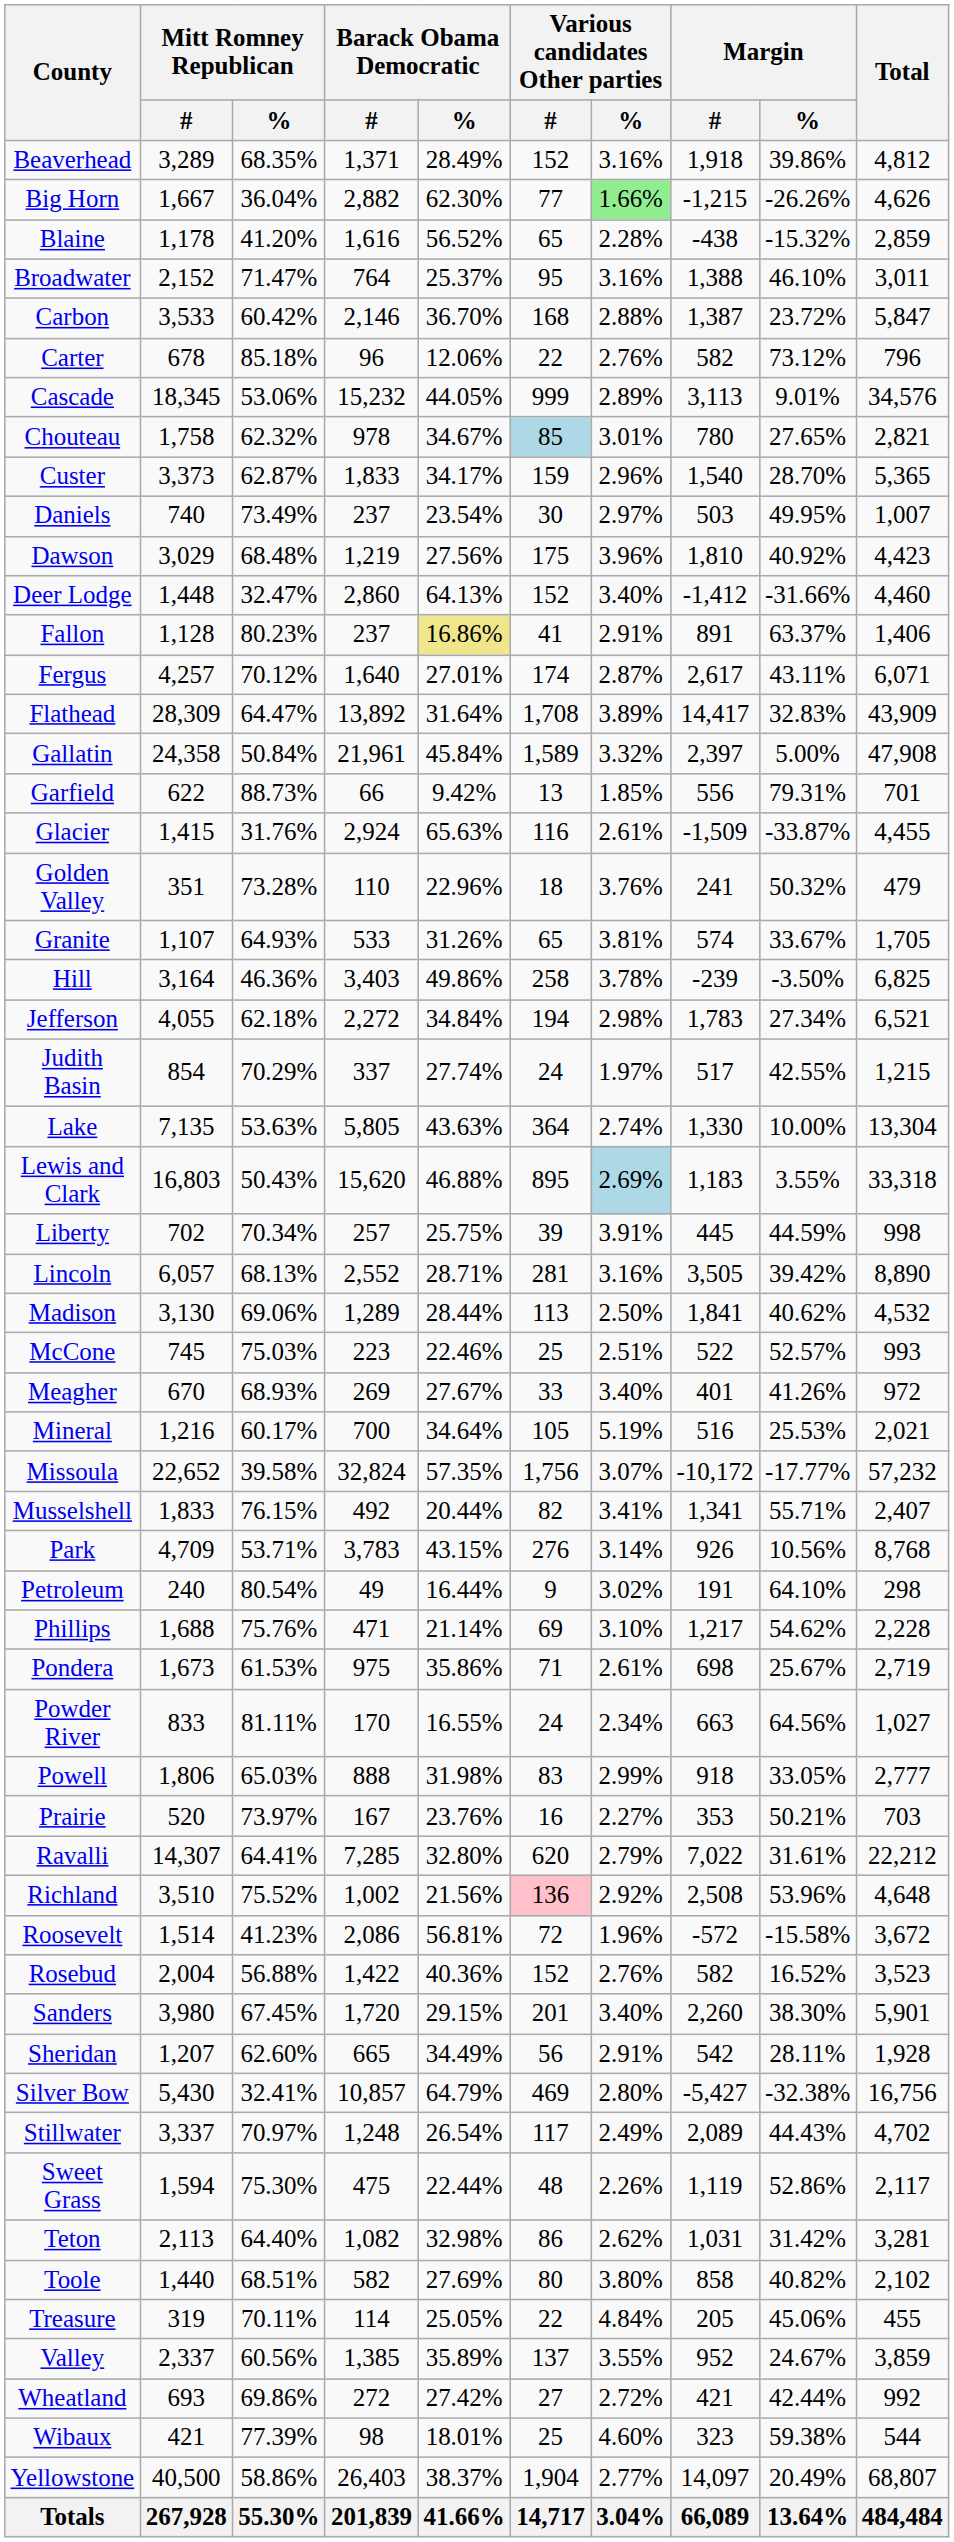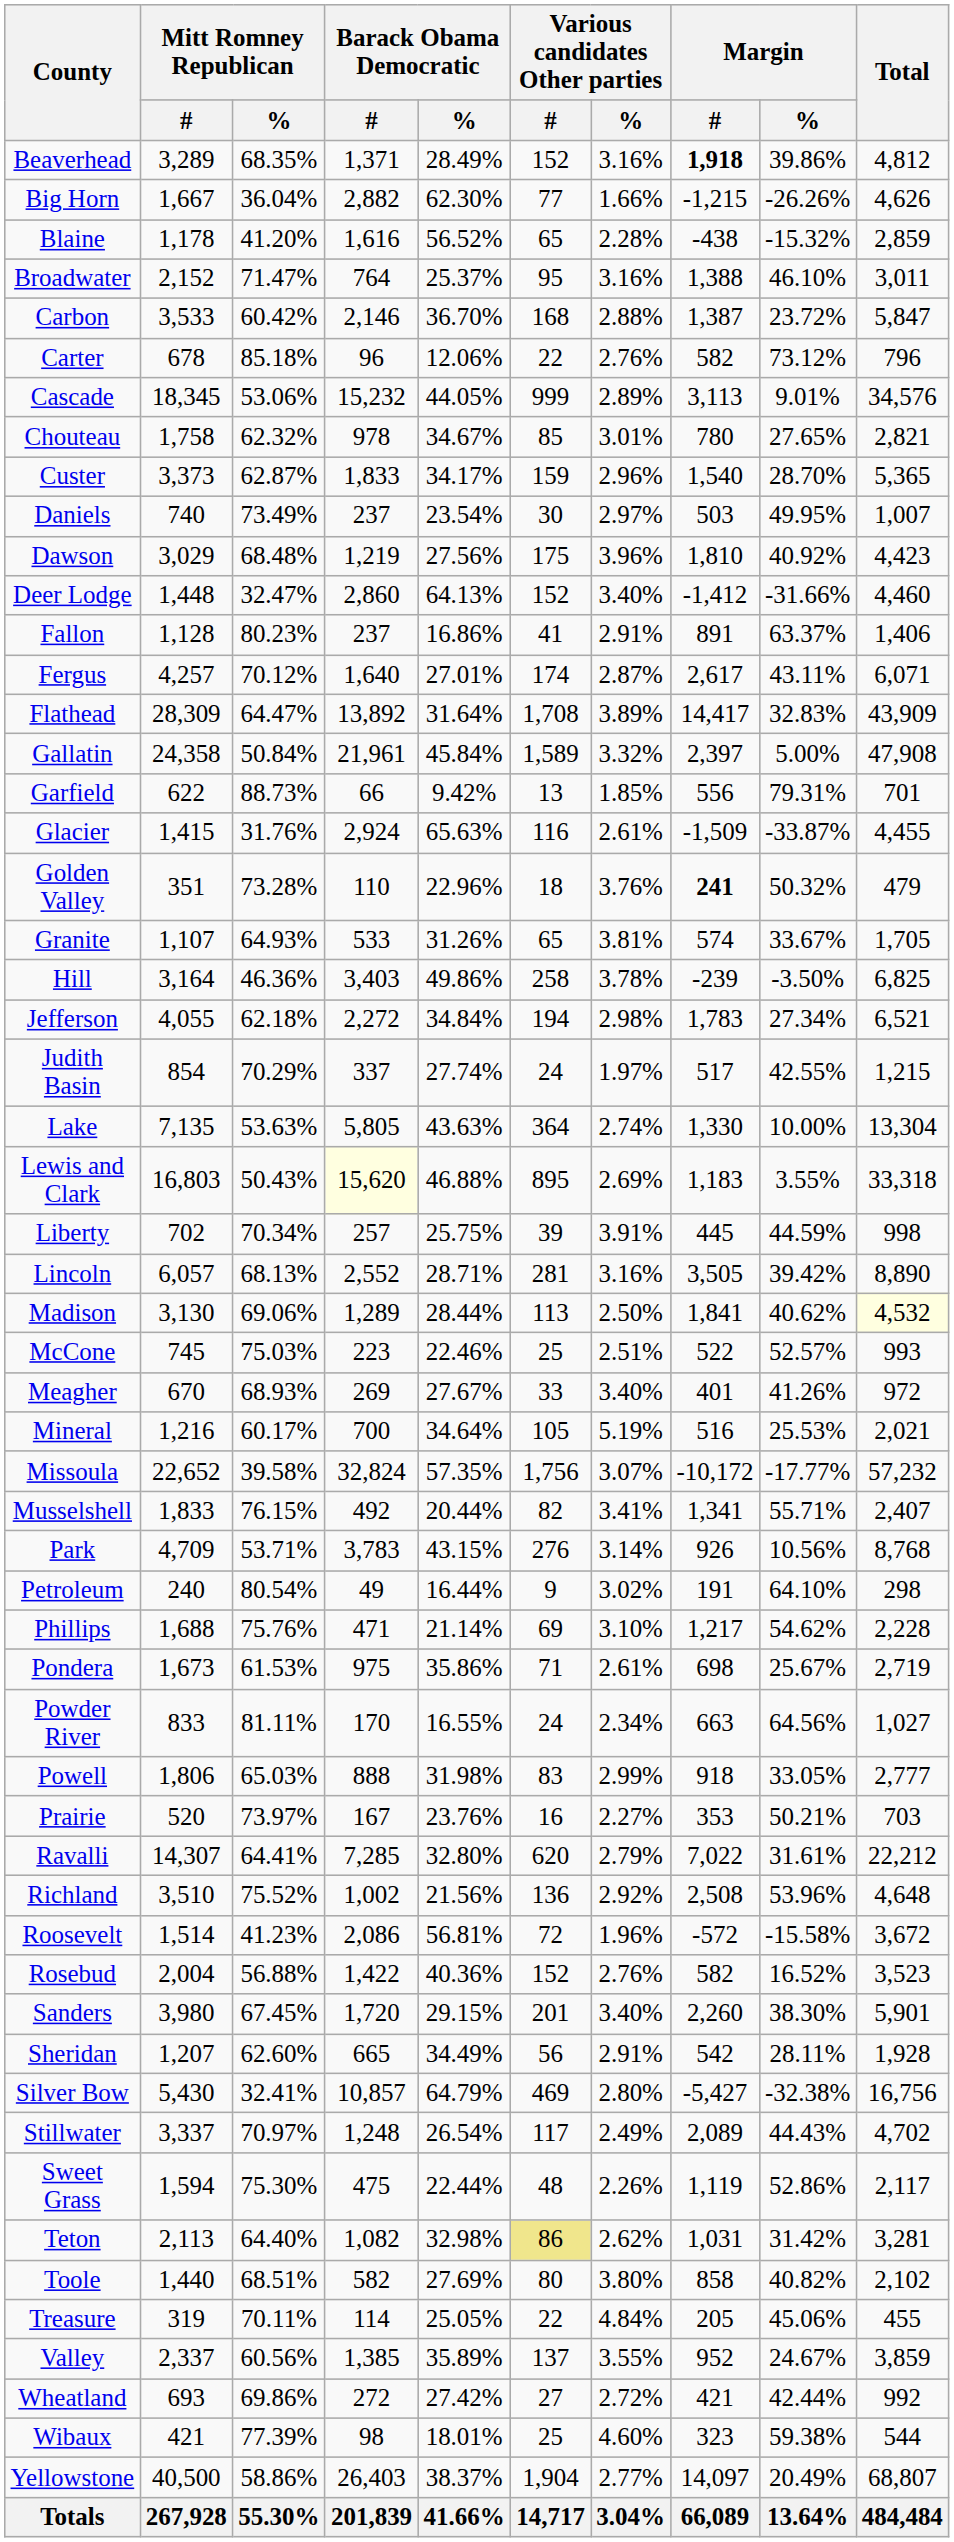Beaverhead | Margin / #: normal -> bold
Big Horn | Various candidates Other parties / %: lightgreen background -> no background
Chouteau | Various candidates Other parties / #: lightblue background -> no background
Fallon | Barack Obama Democratic / %: khaki background -> no background
Golden Valley | Margin / #: normal -> bold
Lewis and Clark | Barack Obama Democratic / #: no background -> lightyellow background
Lewis and Clark | Various candidates Other parties / %: lightblue background -> no background
Madison | Total: no background -> lightyellow background
Richland | Various candidates Other parties / #: pink background -> no background
Teton | Various candidates Other parties / #: no background -> khaki background
